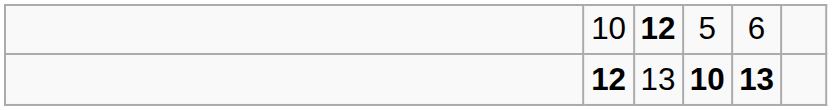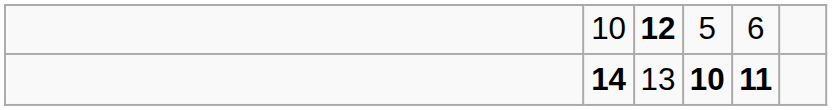row 2 | column 2: 12 -> 14
row 2 | column 5: 13 -> 11
